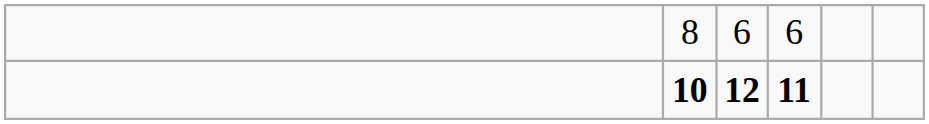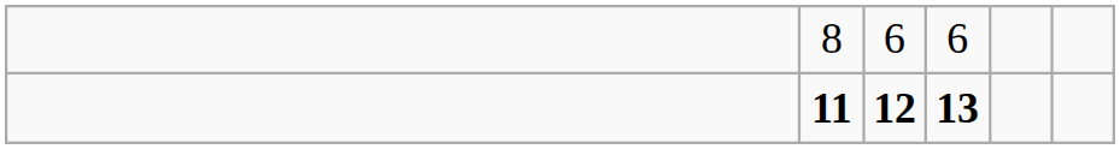row 2 | column 2: 10 -> 11
row 2 | column 4: 11 -> 13
